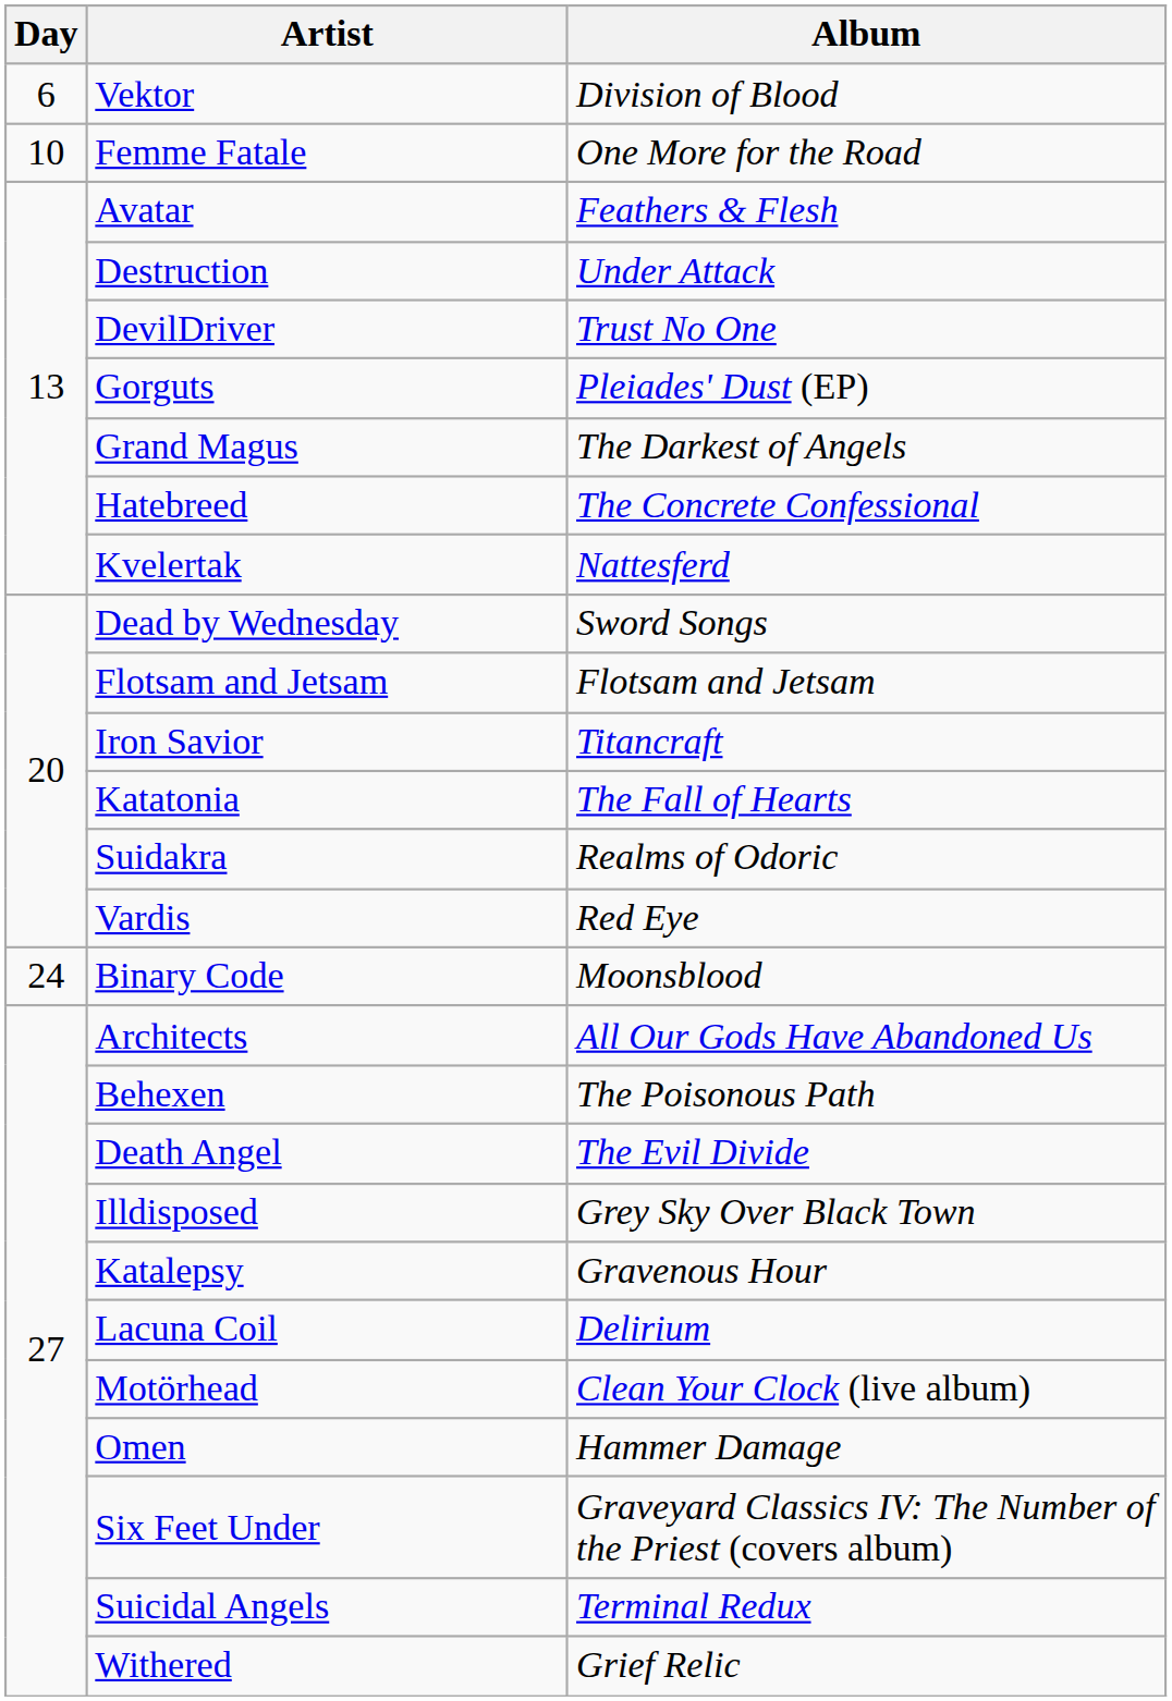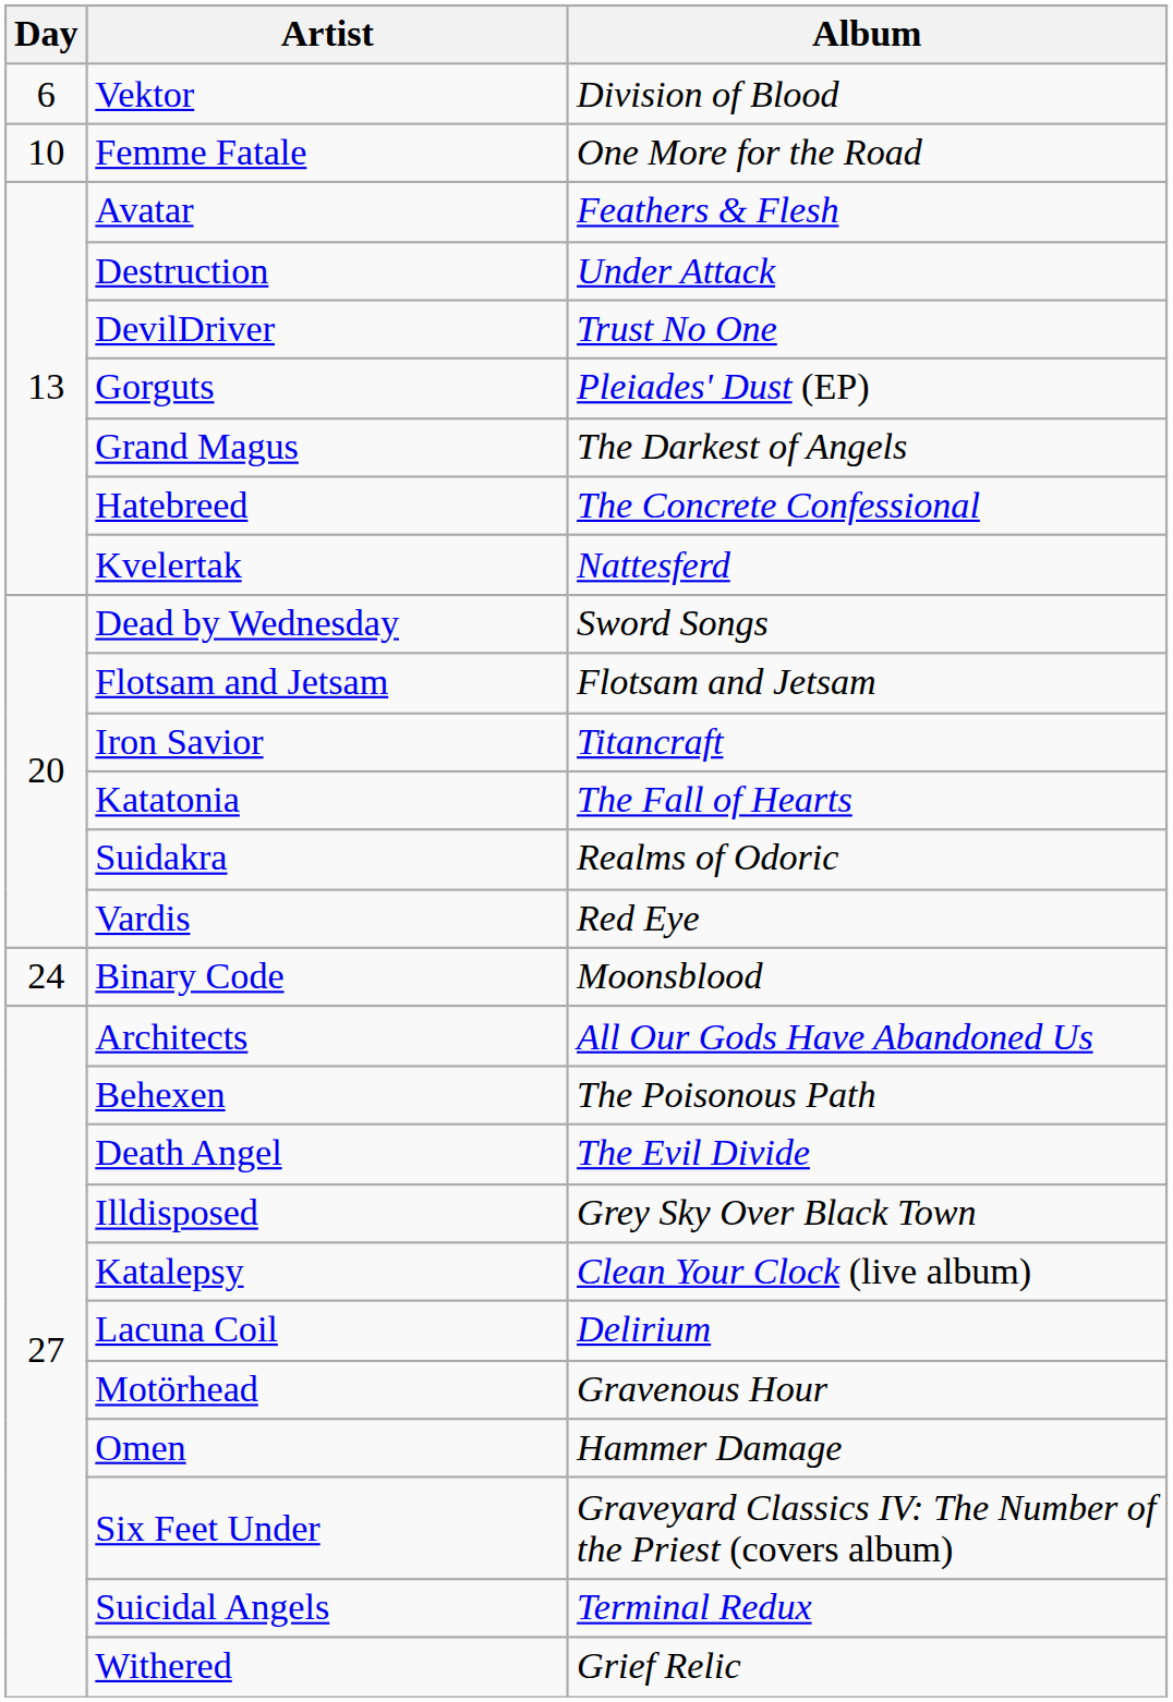Katalepsy | Album: Gravenous Hour -> Clean Your Clock (live album)
Motörhead | Album: Clean Your Clock (live album) -> Gravenous Hour
